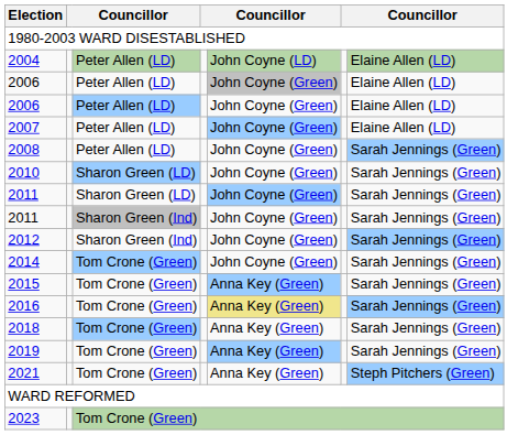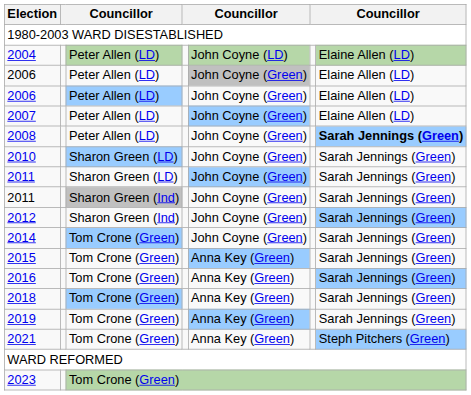2008 | column 7: normal -> bold
2016 | column 5: khaki background -> no background
